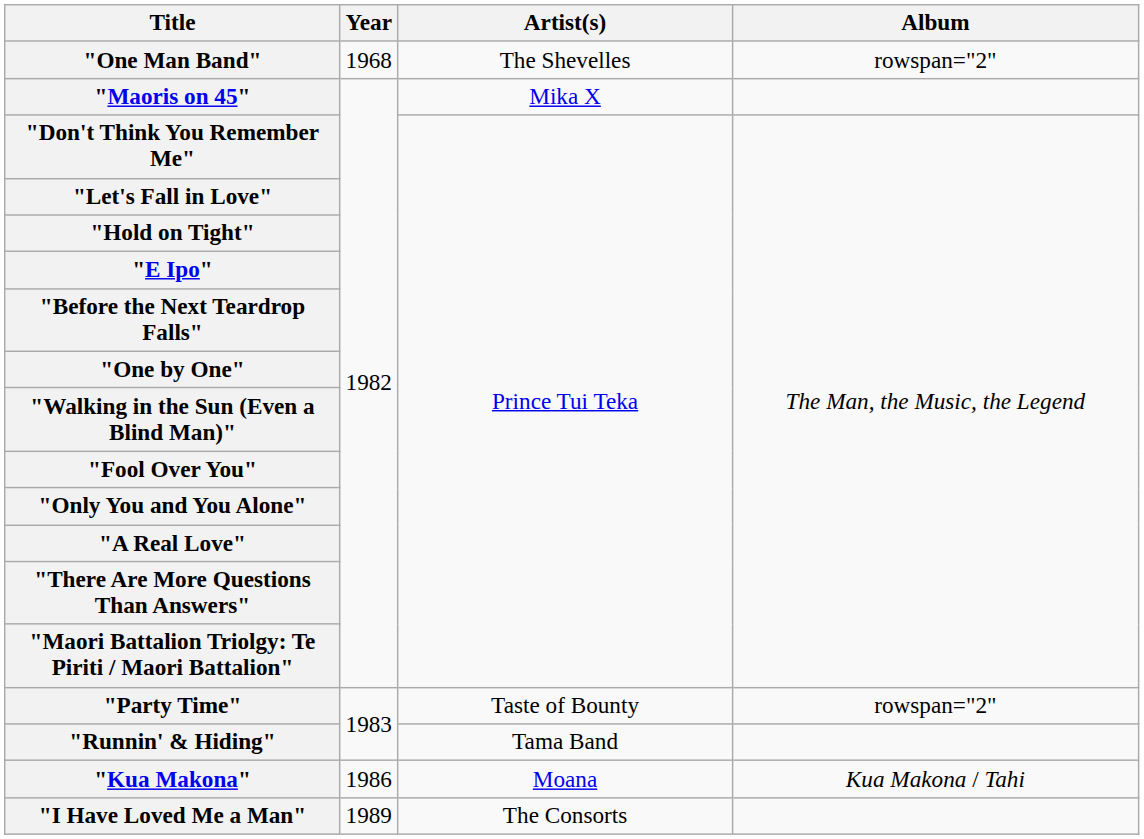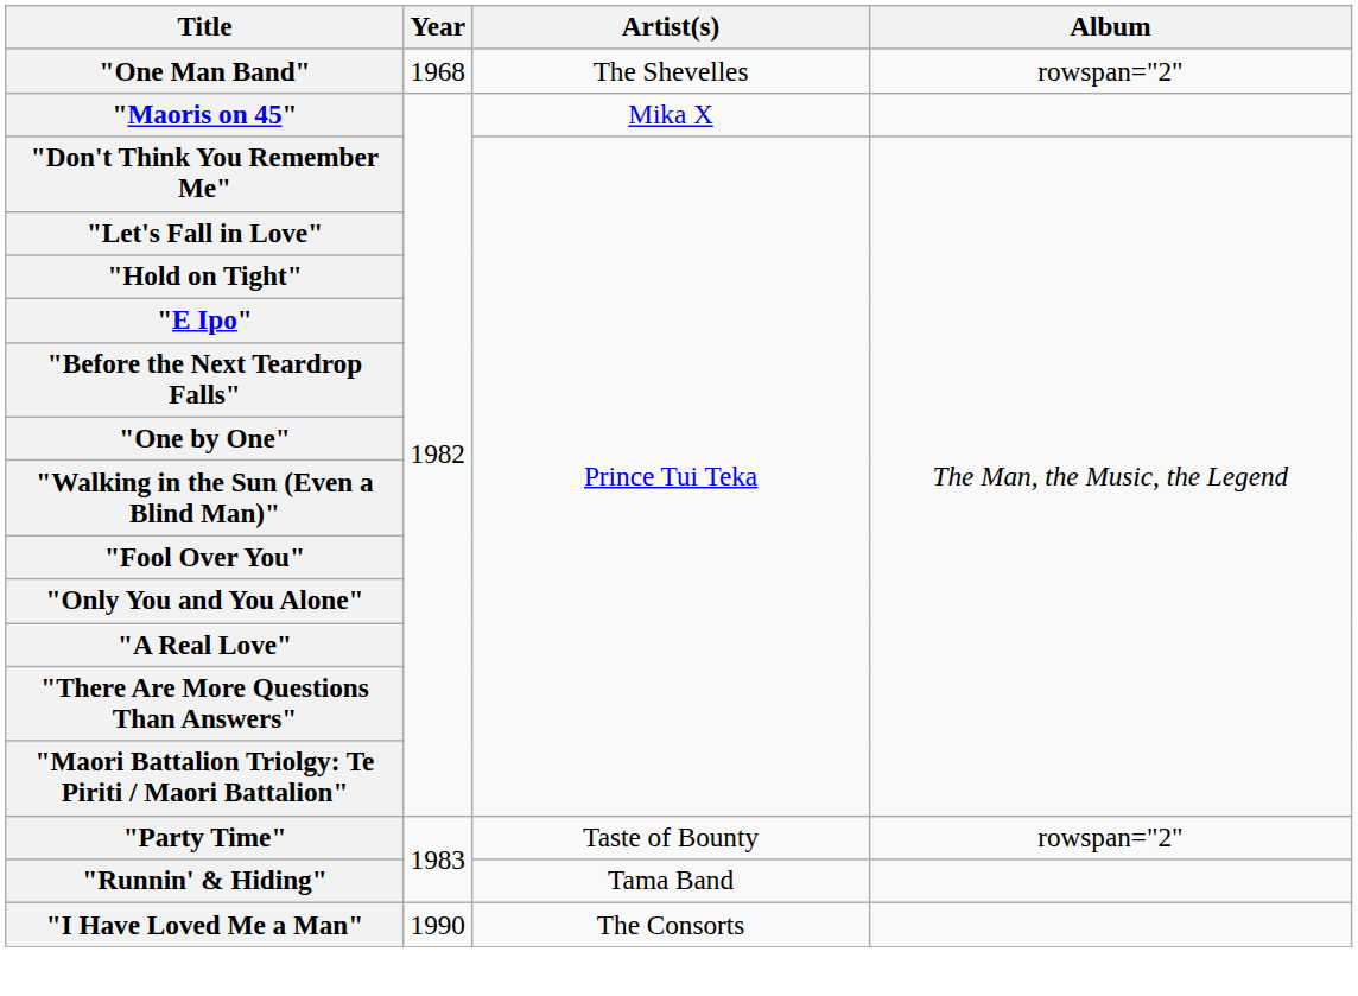- row: "Kua Makona" | 1986 | Moana | Kua Makona / Tahi
"I Have Loved Me a Man" | Year: 1989 -> 1990
